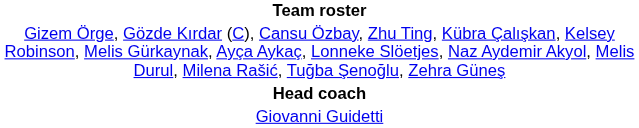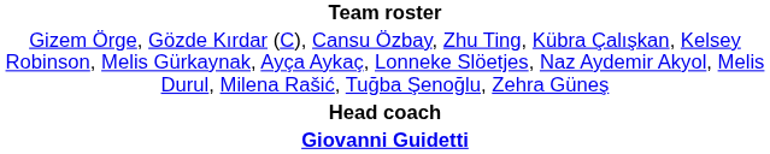row 4 | column 1: normal -> bold
